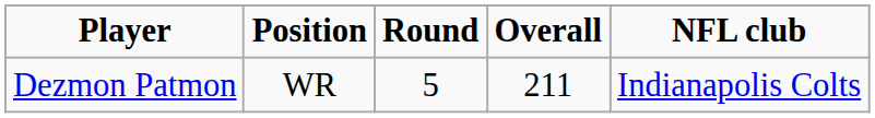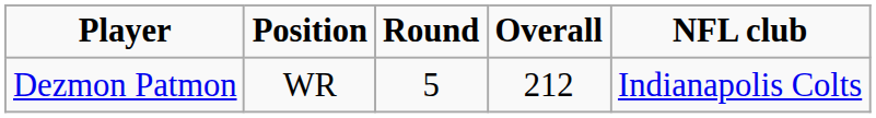Dezmon Patmon | Overall: 211 -> 212
